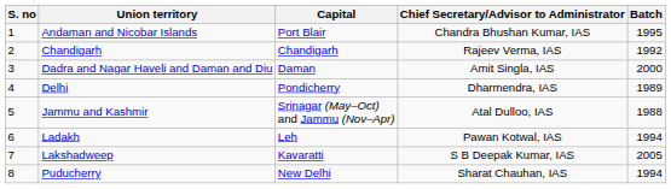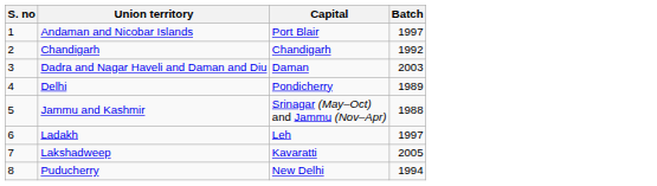- column: Chief Secretary/Advisor to Administrator | Chandra Bhushan Kumar, IAS | Rajeev Verma, IAS | Amit Singla, IAS | Dharmendra, IAS | Atal Dulloo, IAS | Pawan Kotwal, IAS | S B Deepak Kumar, IAS | Sharat Chauhan, IAS
Andaman and Nicobar Islands | Batch: 1995 -> 1997
Dadra and Nagar Haveli and Daman and Diu | Batch: 2000 -> 2003
Ladakh | Batch: 1994 -> 1997
